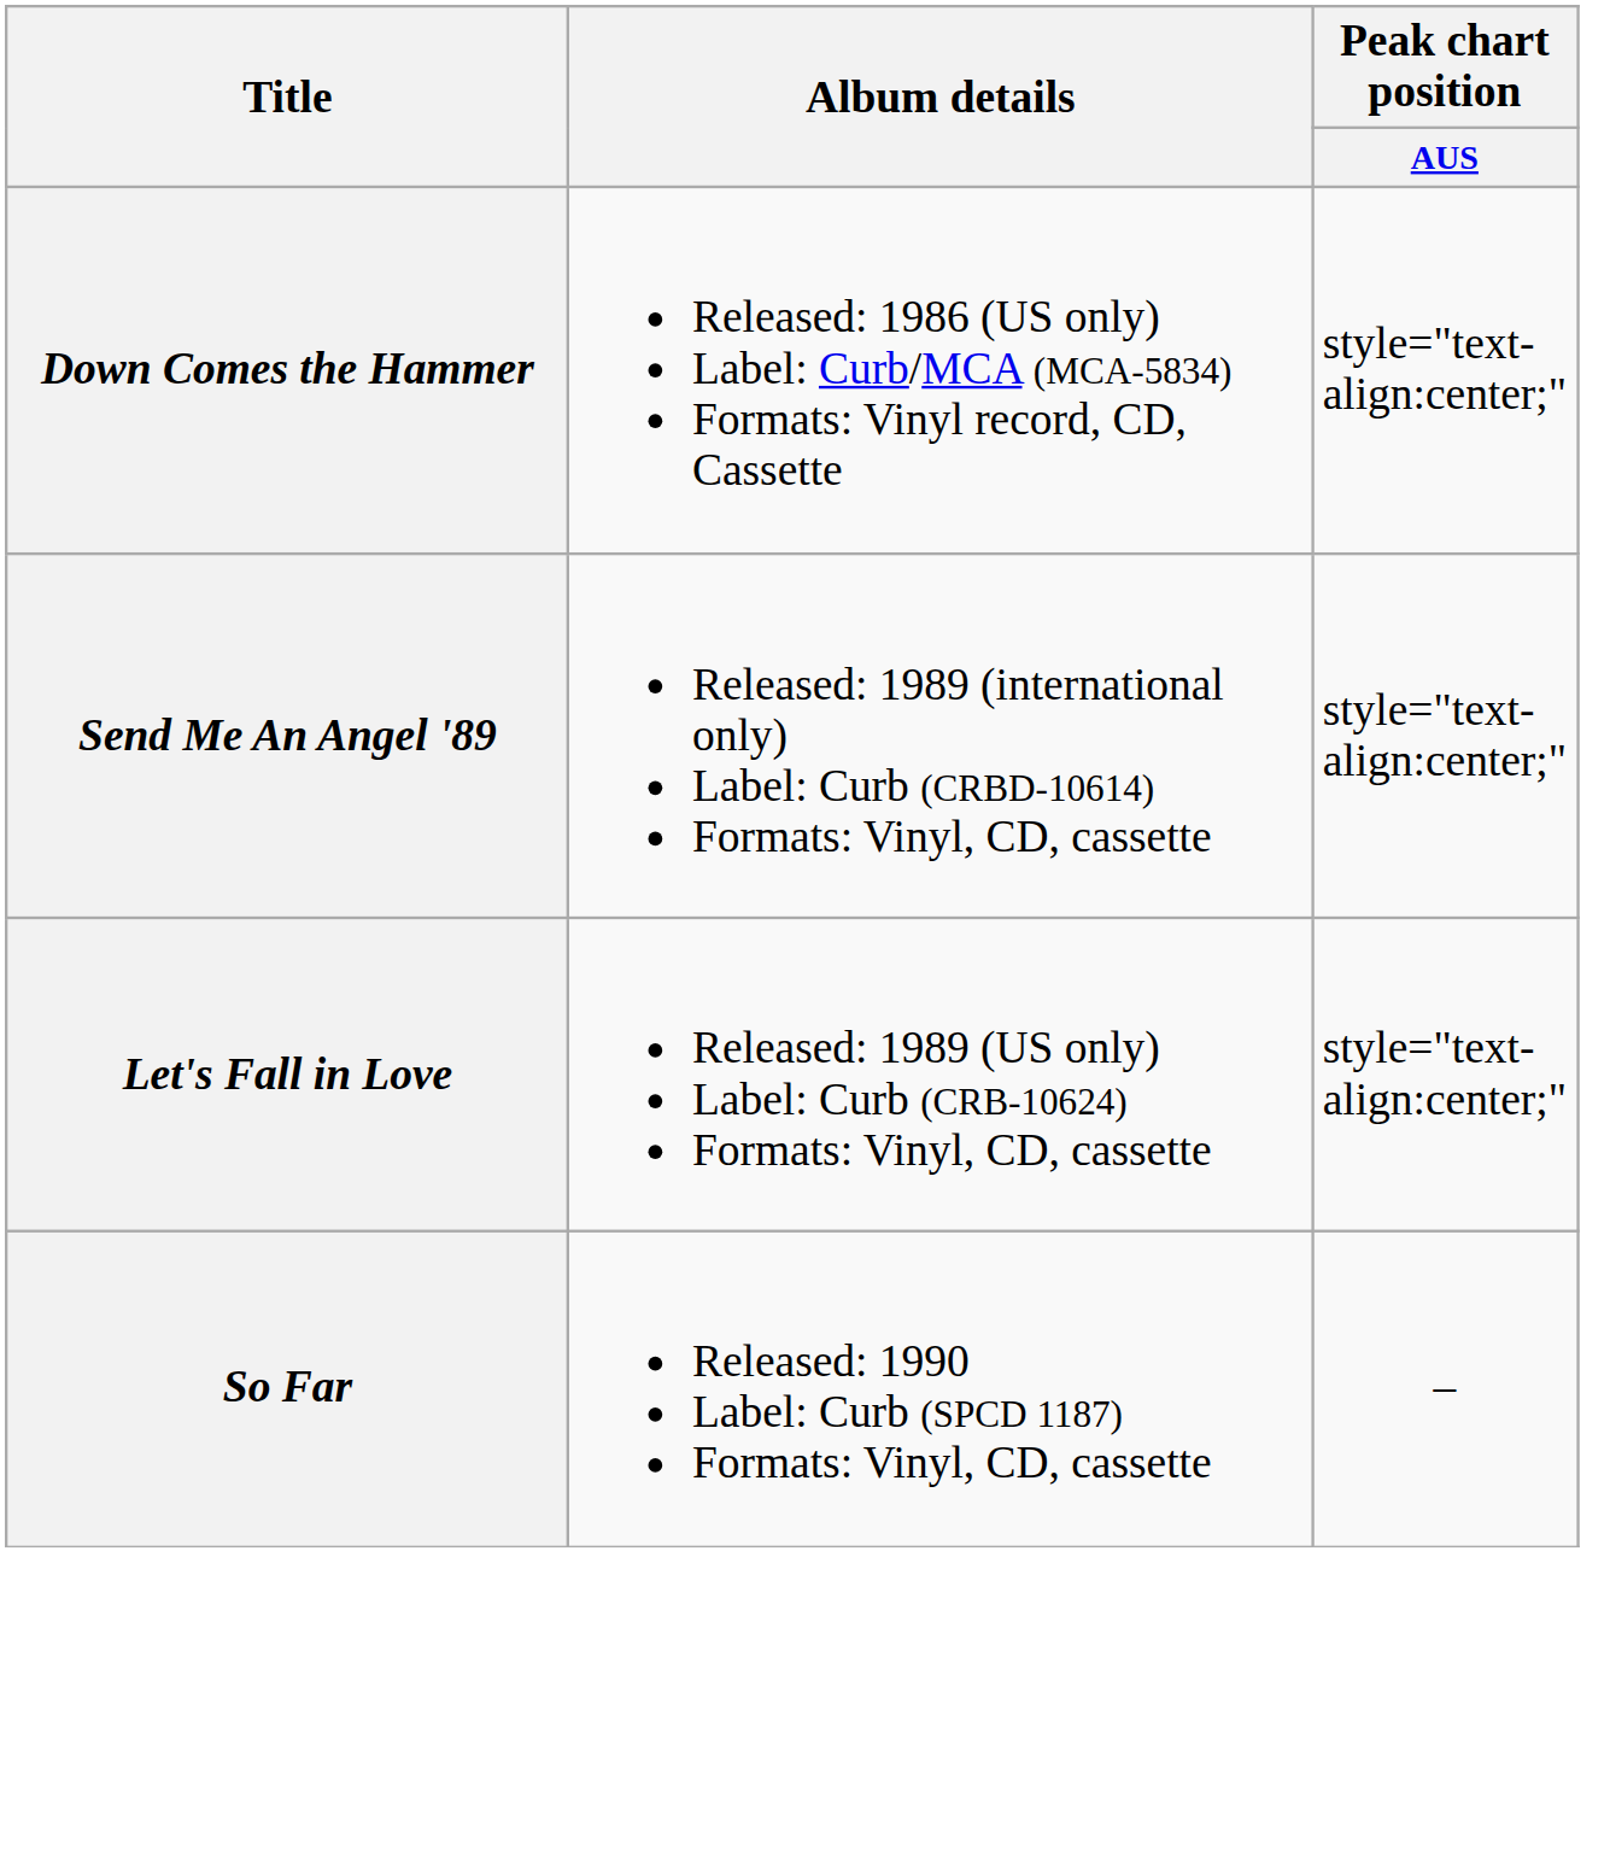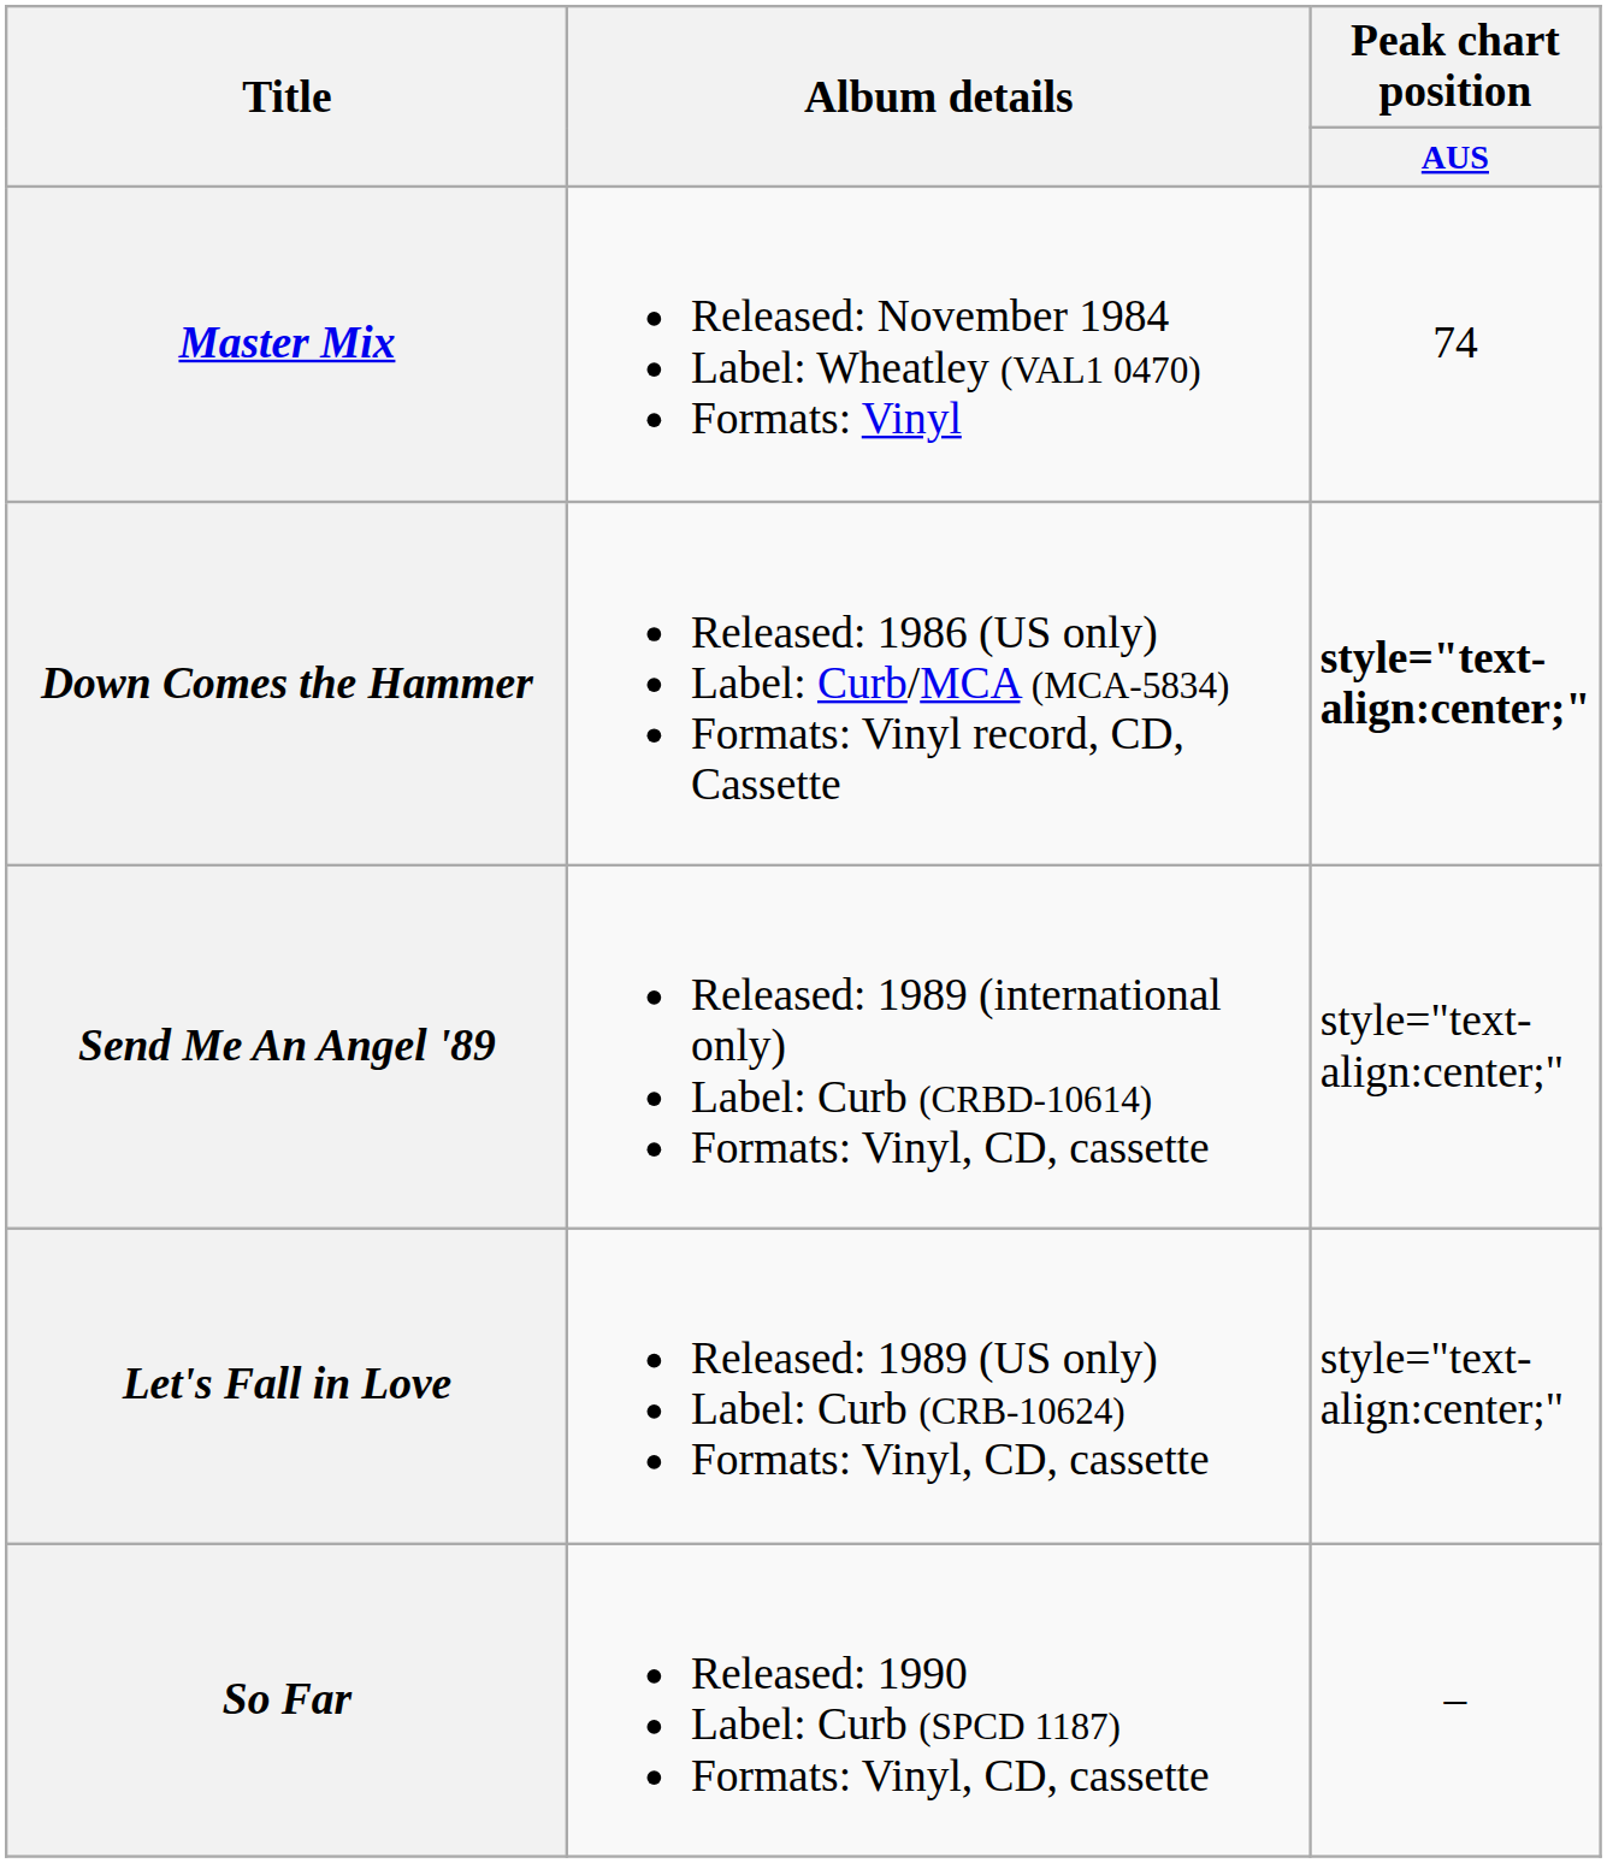+ row: Master Mix | Released: November 1984 Label: Wheatley (VAL1 0470) Formats: Vinyl | 74
Down Comes the Hammer | Peak chart position / AUS: normal -> bold
